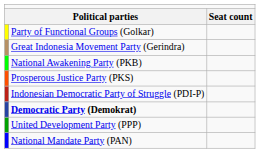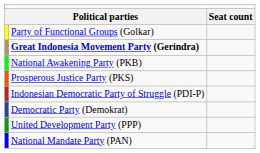Great Indonesia Movement Party (Gerindra) | column 2: normal -> bold
Democratic Party (Demokrat) | column 2: bold -> normal
